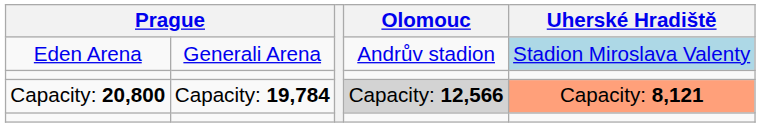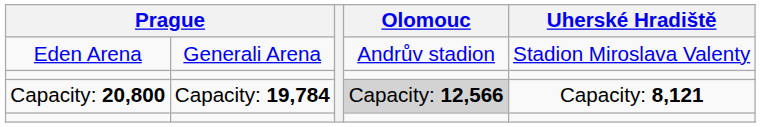Eden Arena | Uherské Hradiště: lightblue background -> no background
Capacity: 20,800 | Uherské Hradiště: lightsalmon background -> no background
